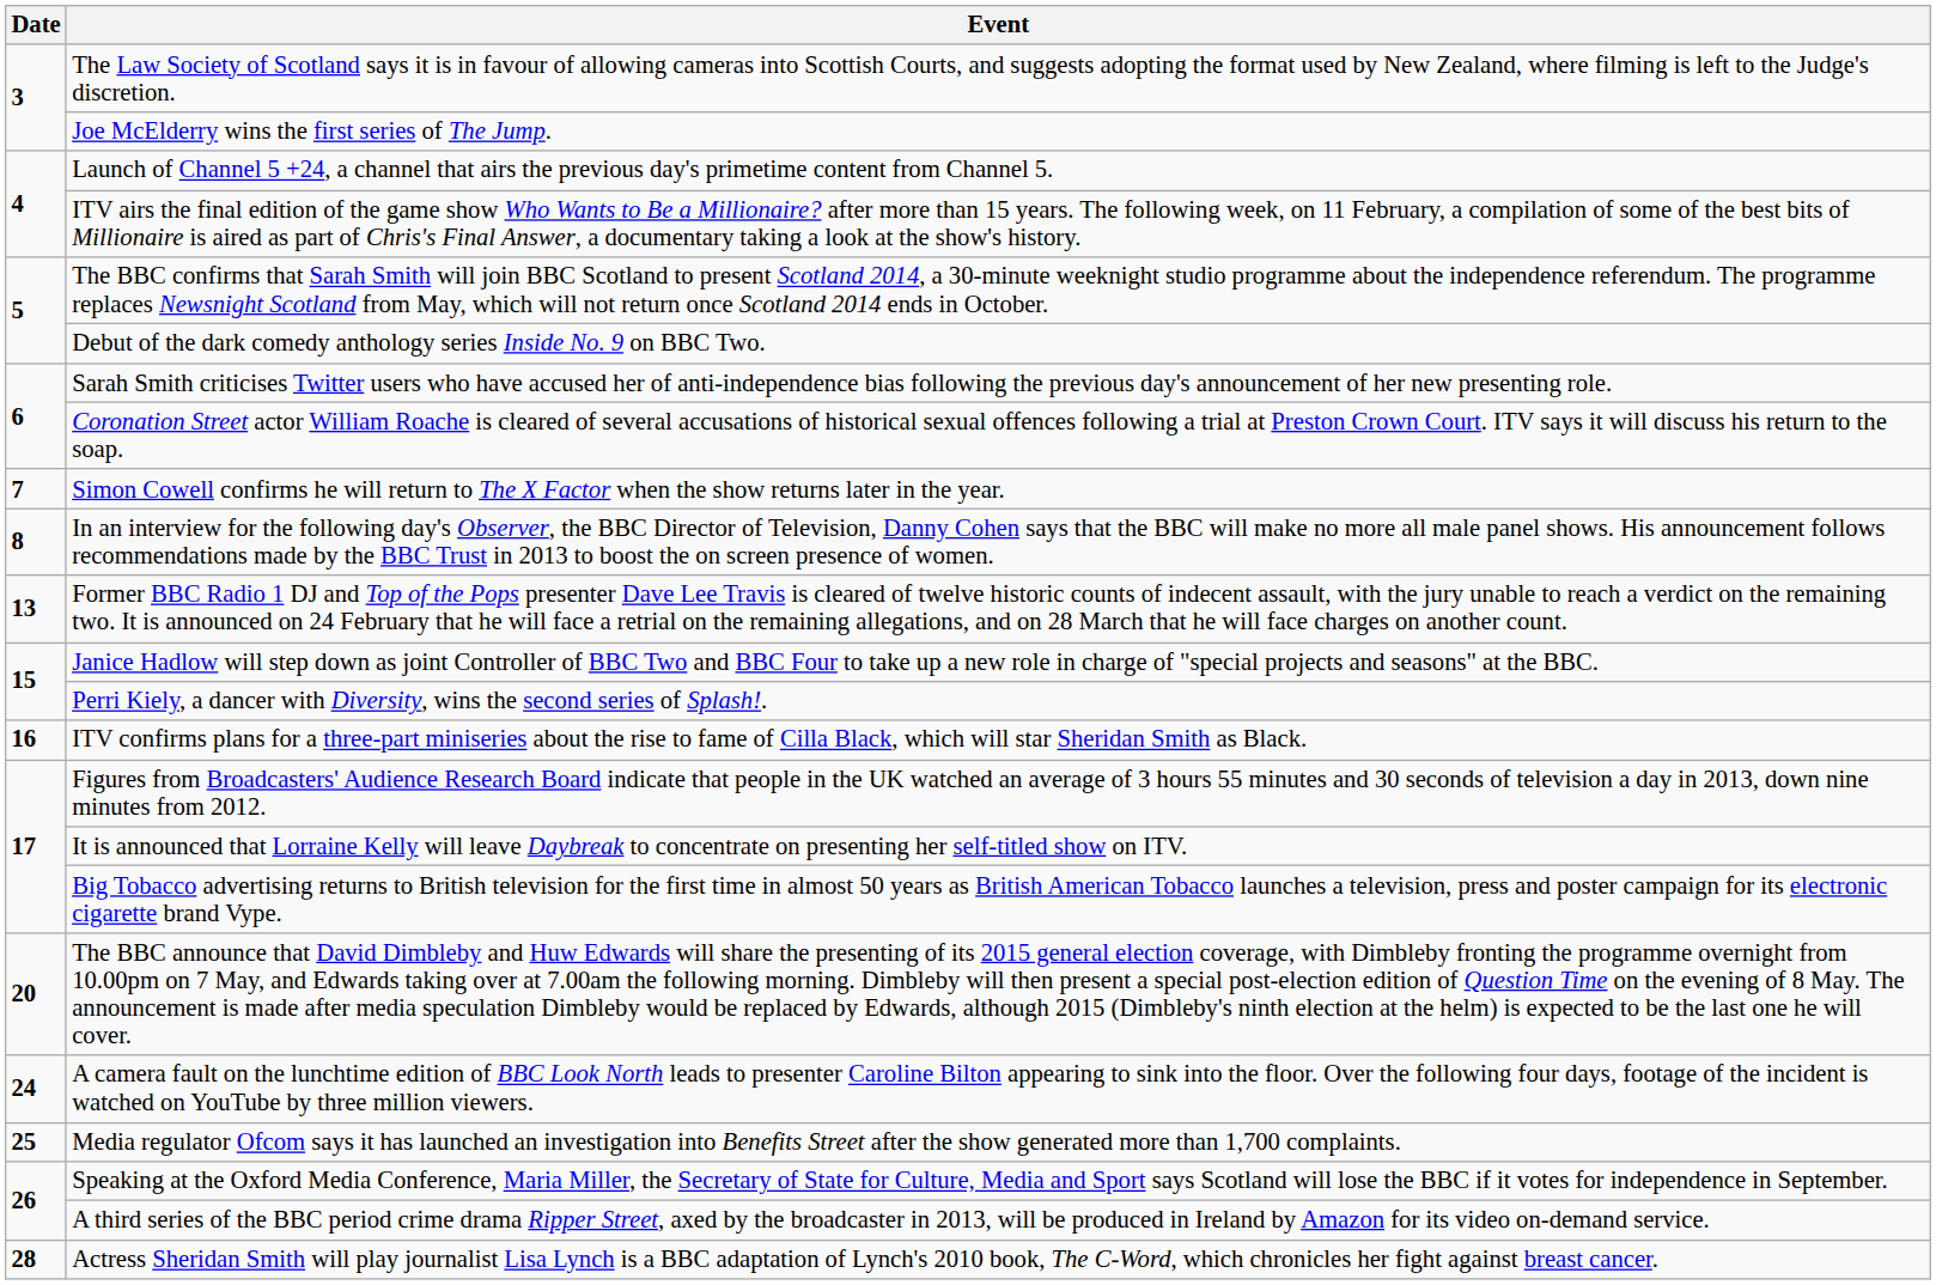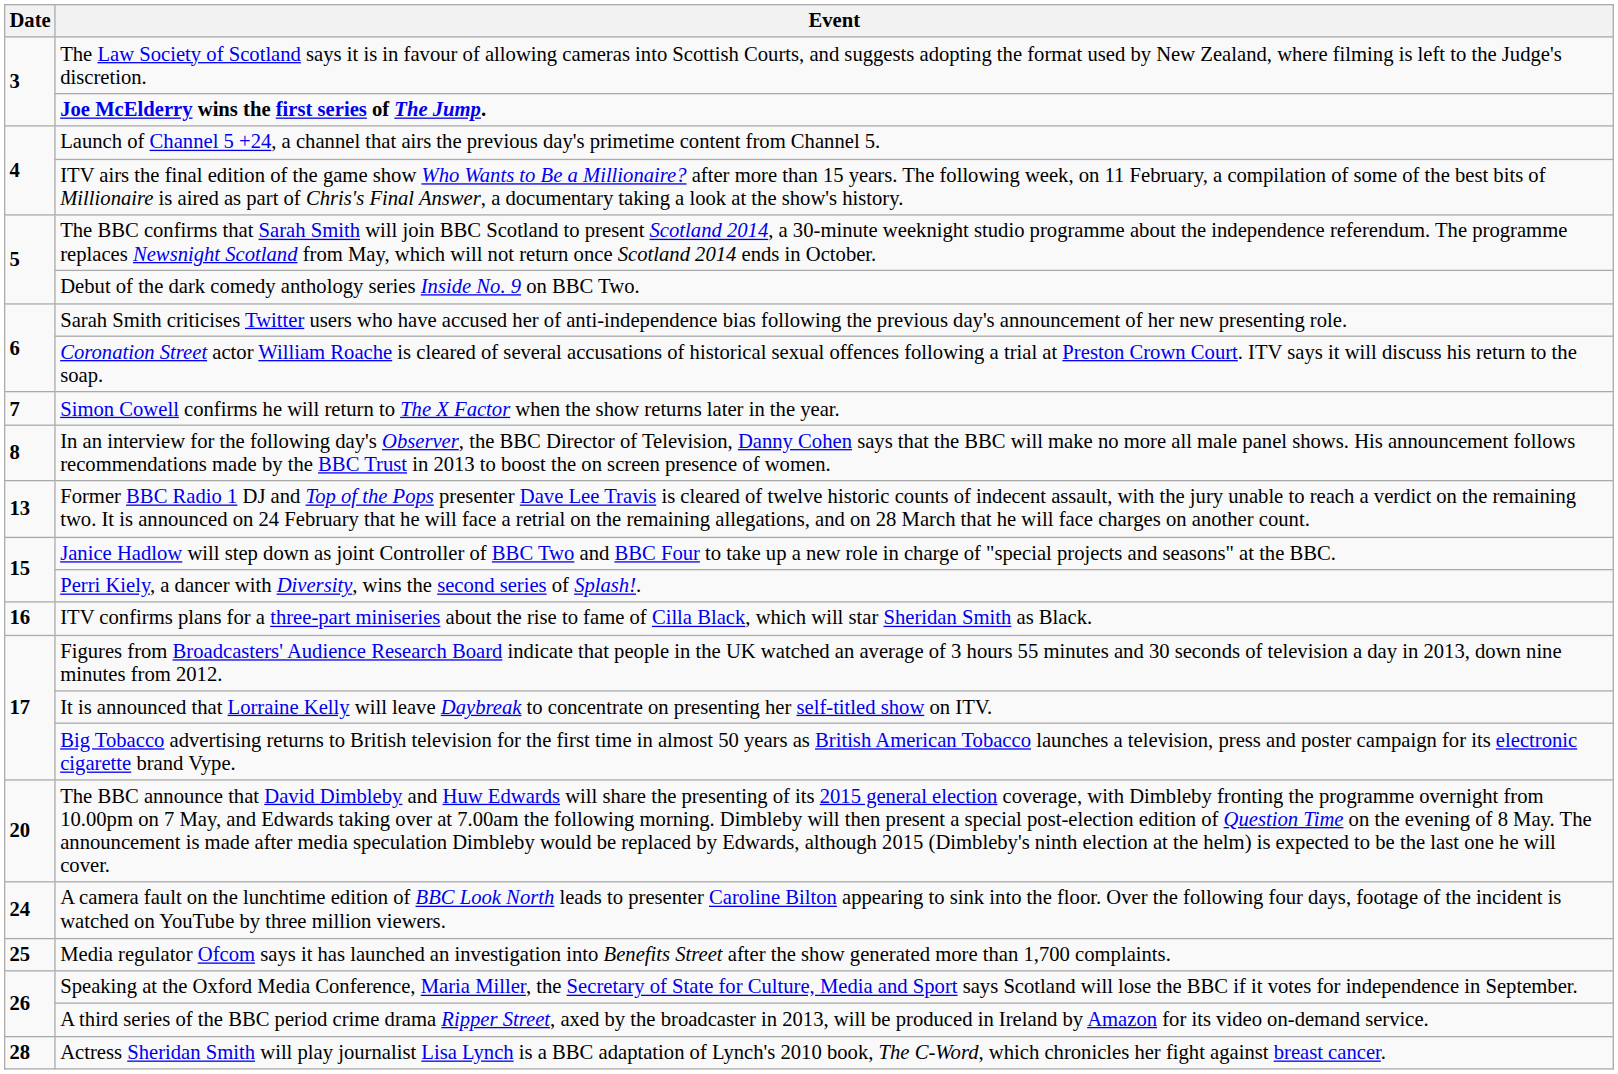Joe McElderry wins the first series of The Jump. | Event: normal -> bold
